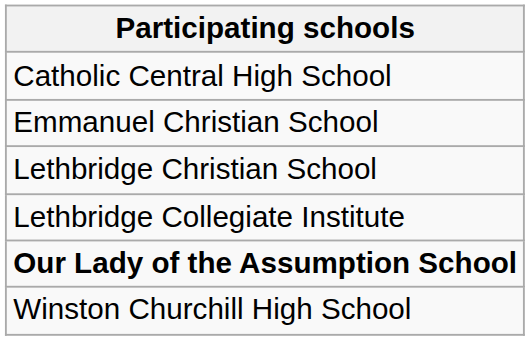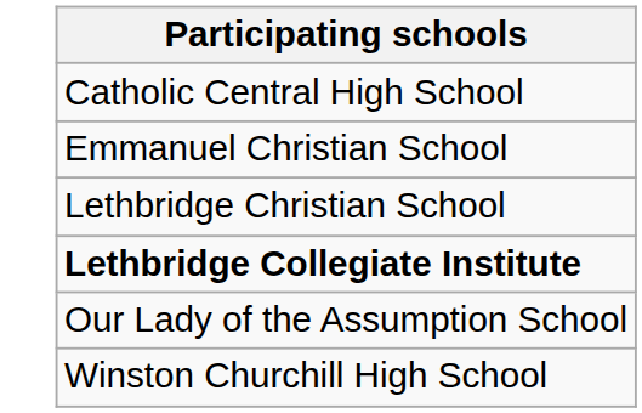row 5 | column 1: normal -> bold
row 6 | column 1: bold -> normal
